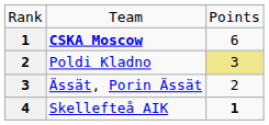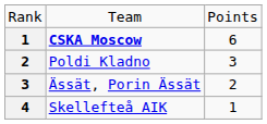Poldi Kladno | column 3: khaki background -> no background
Skellefteå AIK | column 3: bold -> normal
